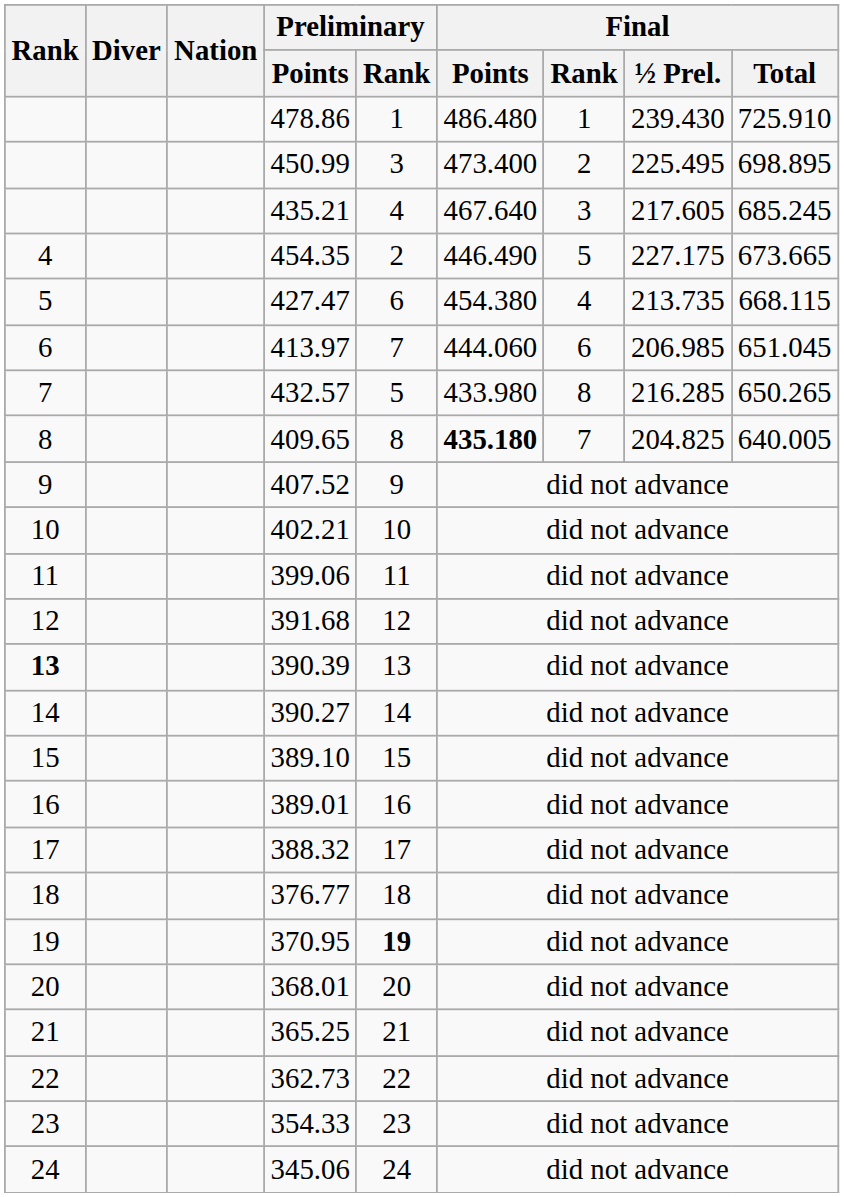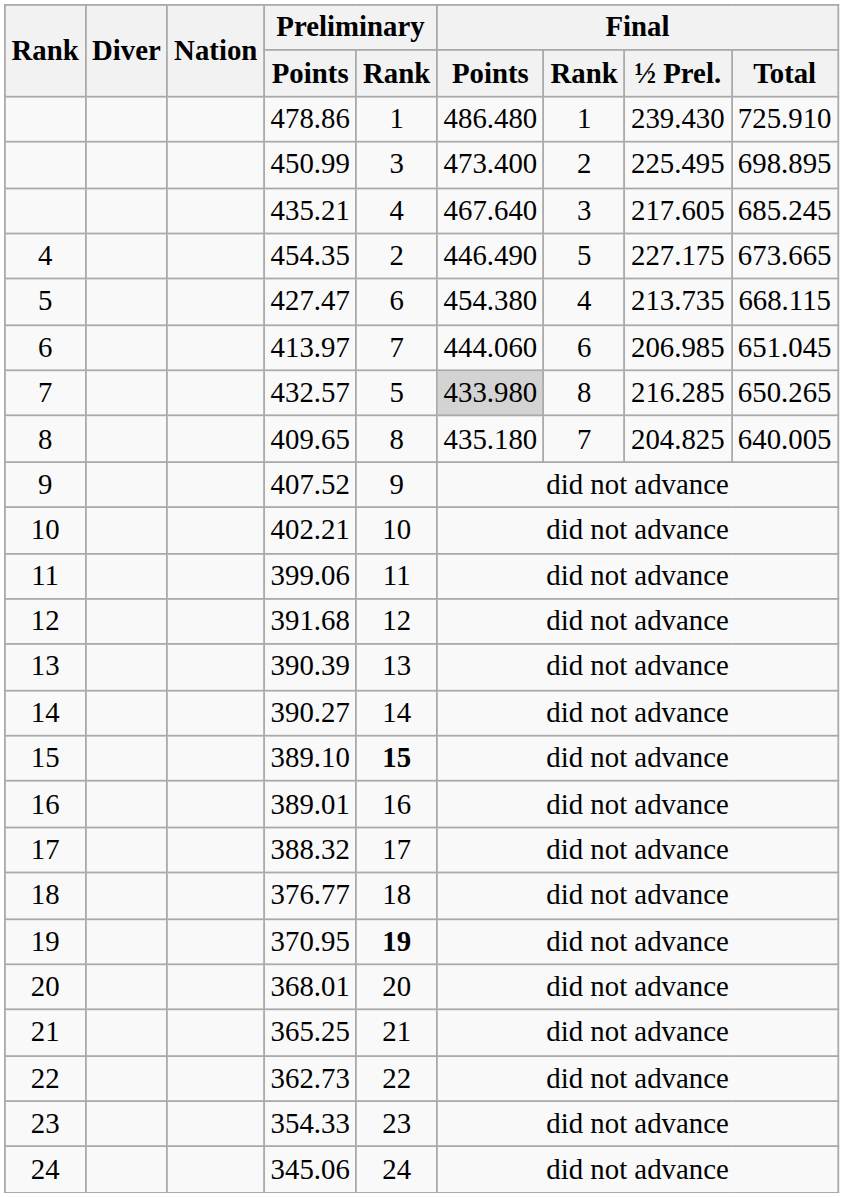432.57 | Final / Points: no background -> lightgrey background
409.65 | Final / Points: bold -> normal
390.39 | Rank: bold -> normal
389.10 | Preliminary / Rank: normal -> bold
